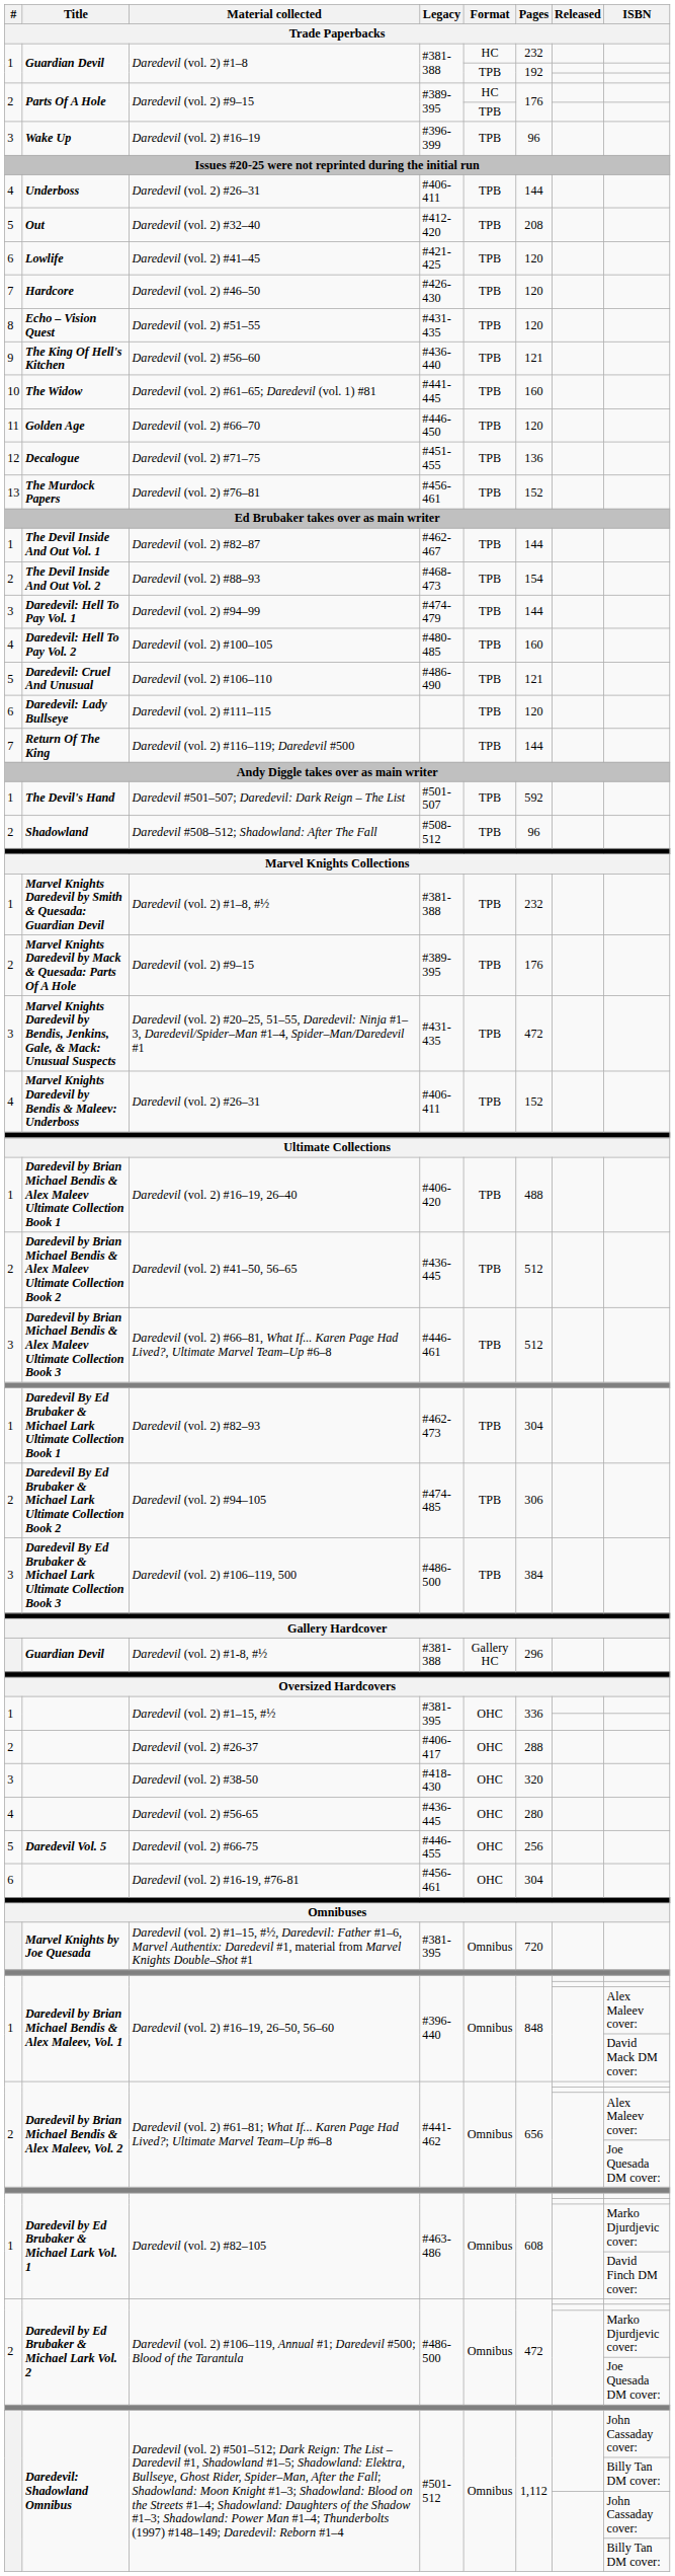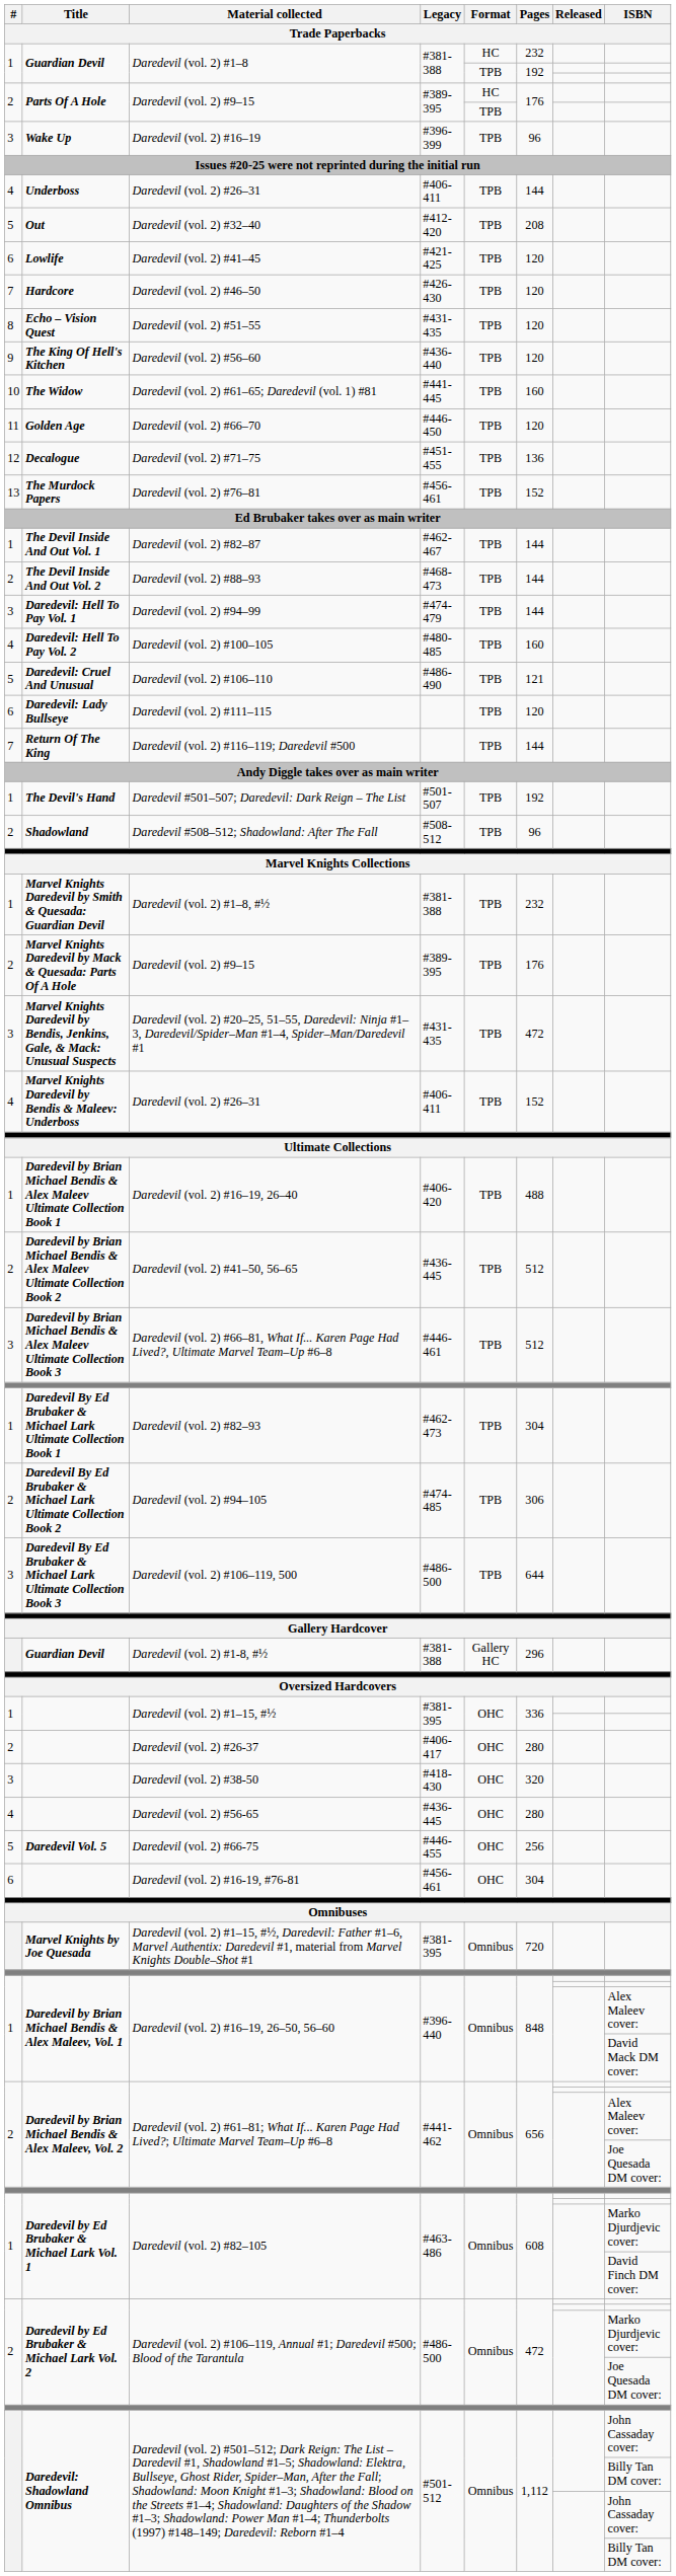Daredevil (vol. 2) #56–60 | Pages: 121 -> 120
Daredevil (vol. 2) #88–93 | Pages: 154 -> 144
Daredevil #501–507; Daredevil: Dark Reign – The List | Pages: 592 -> 192
Daredevil (vol. 2) #106–119, 500 | Pages: 384 -> 644
Daredevil (vol. 2) #26-37 | Pages: 288 -> 280
